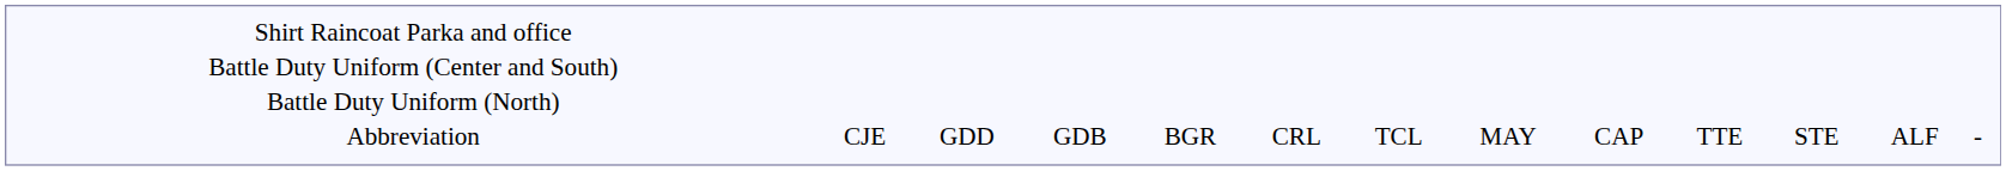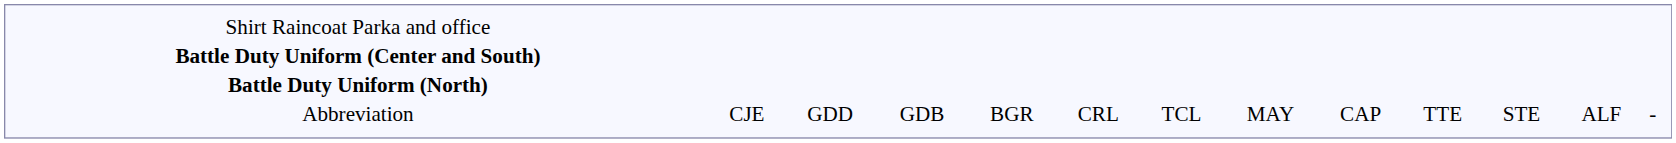Battle Duty Uniform (Center and South) | column 1: normal -> bold
Battle Duty Uniform (North) | column 1: normal -> bold
